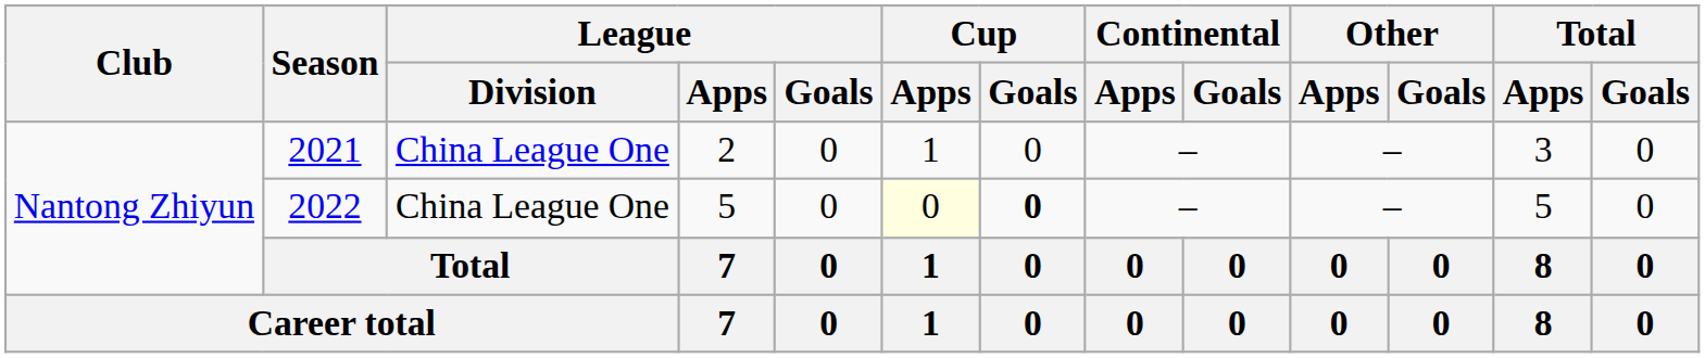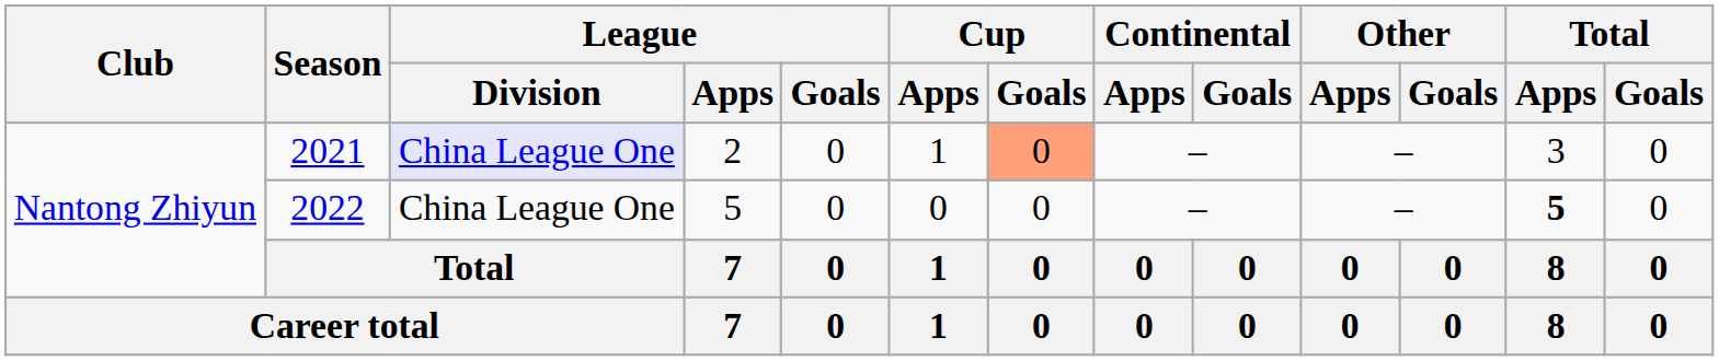2021 | League / Division: no background -> lavender background
2021 | Cup / Goals: no background -> lightsalmon background
2022 | Cup / Apps: lightyellow background -> no background
2022 | Cup / Goals: bold -> normal
2022 | Total / Apps: normal -> bold
